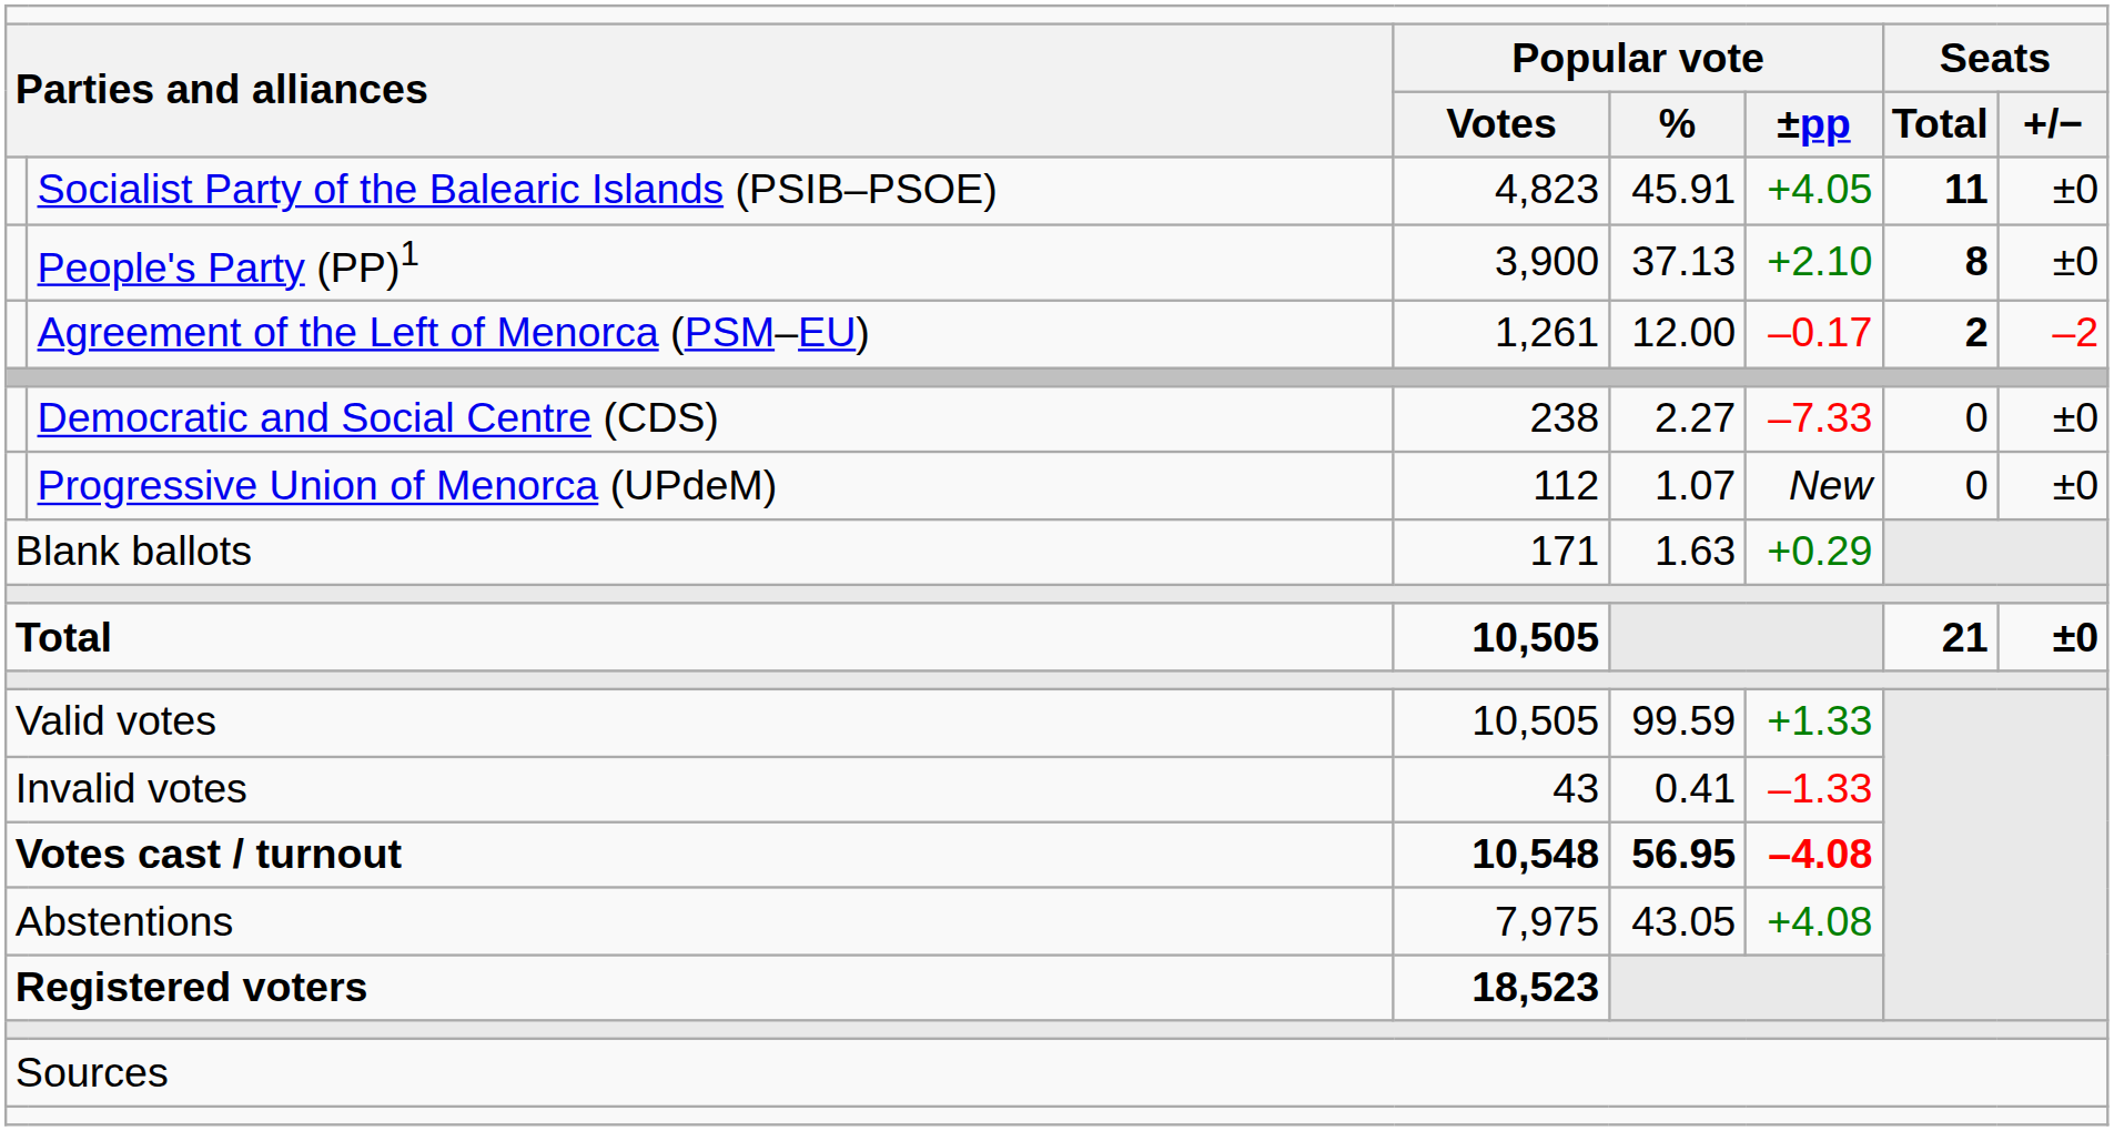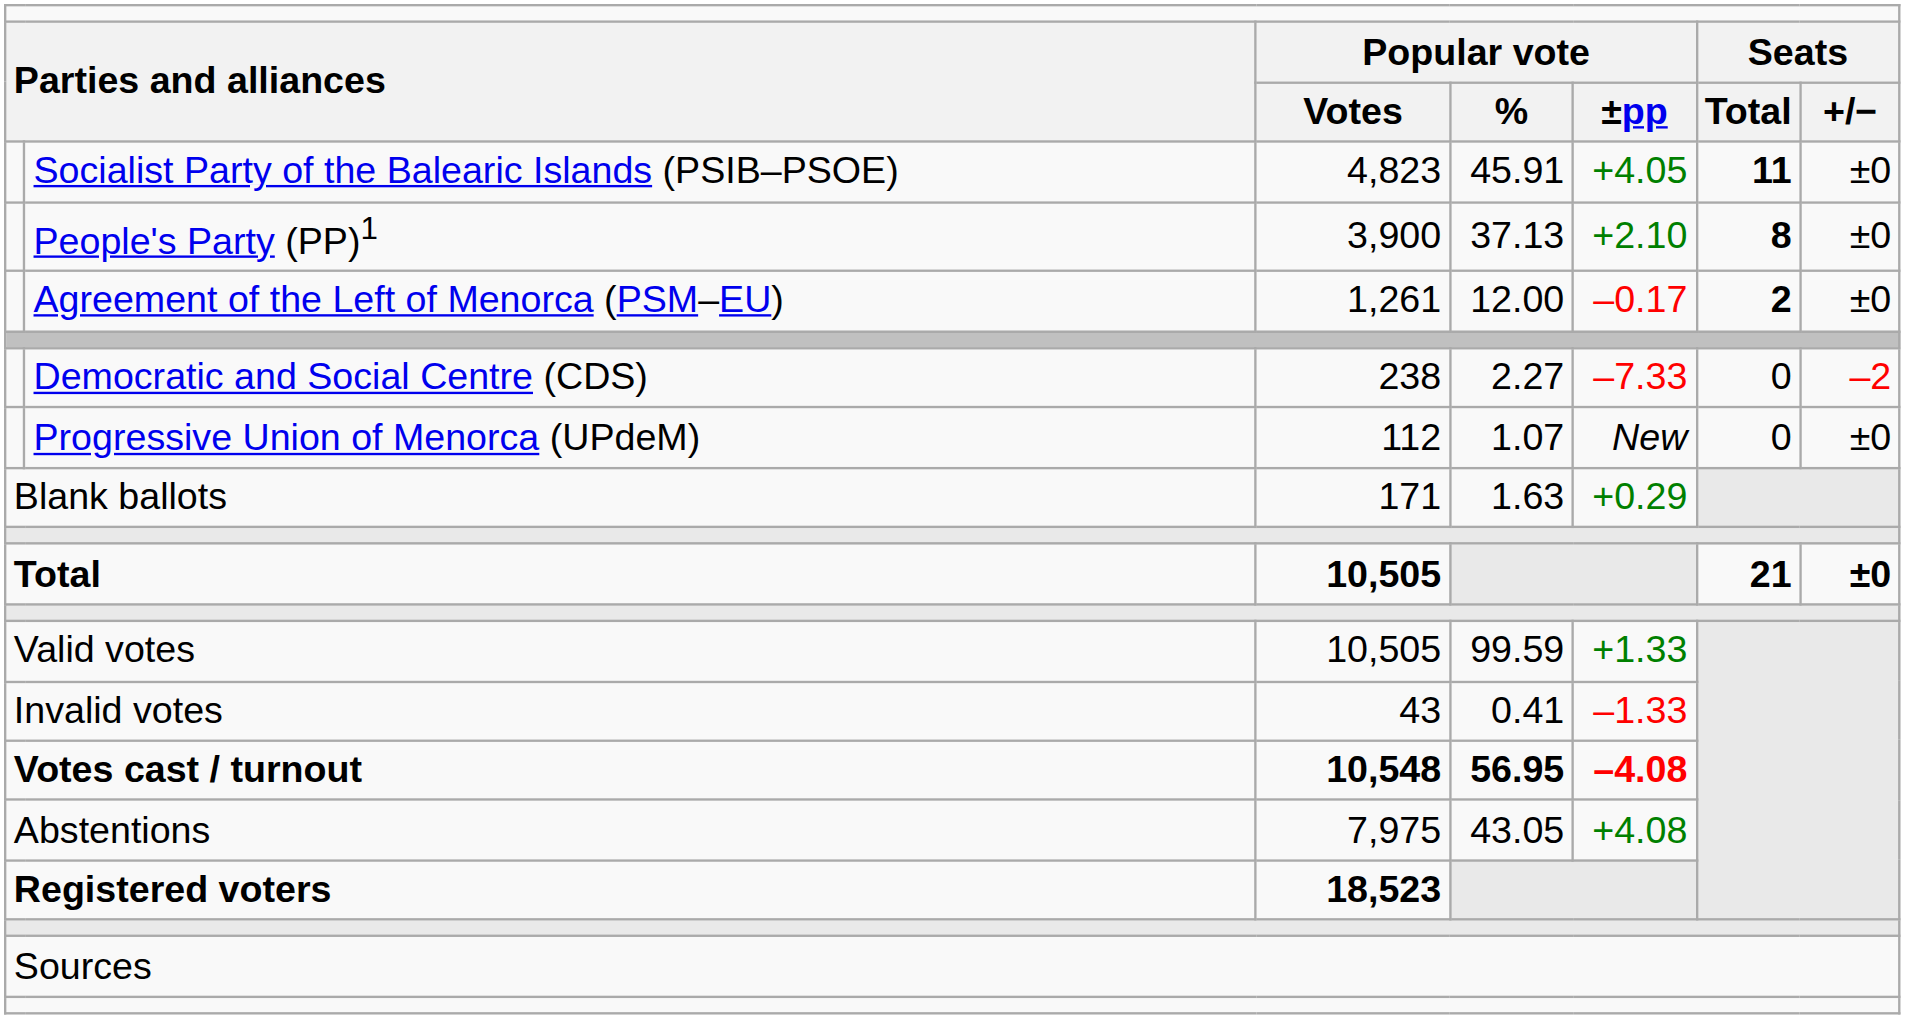Agreement of the Left of Menorca (PSM–EU) | column 7: –2 -> ±0
Democratic and Social Centre (CDS) | column 7: ±0 -> –2
